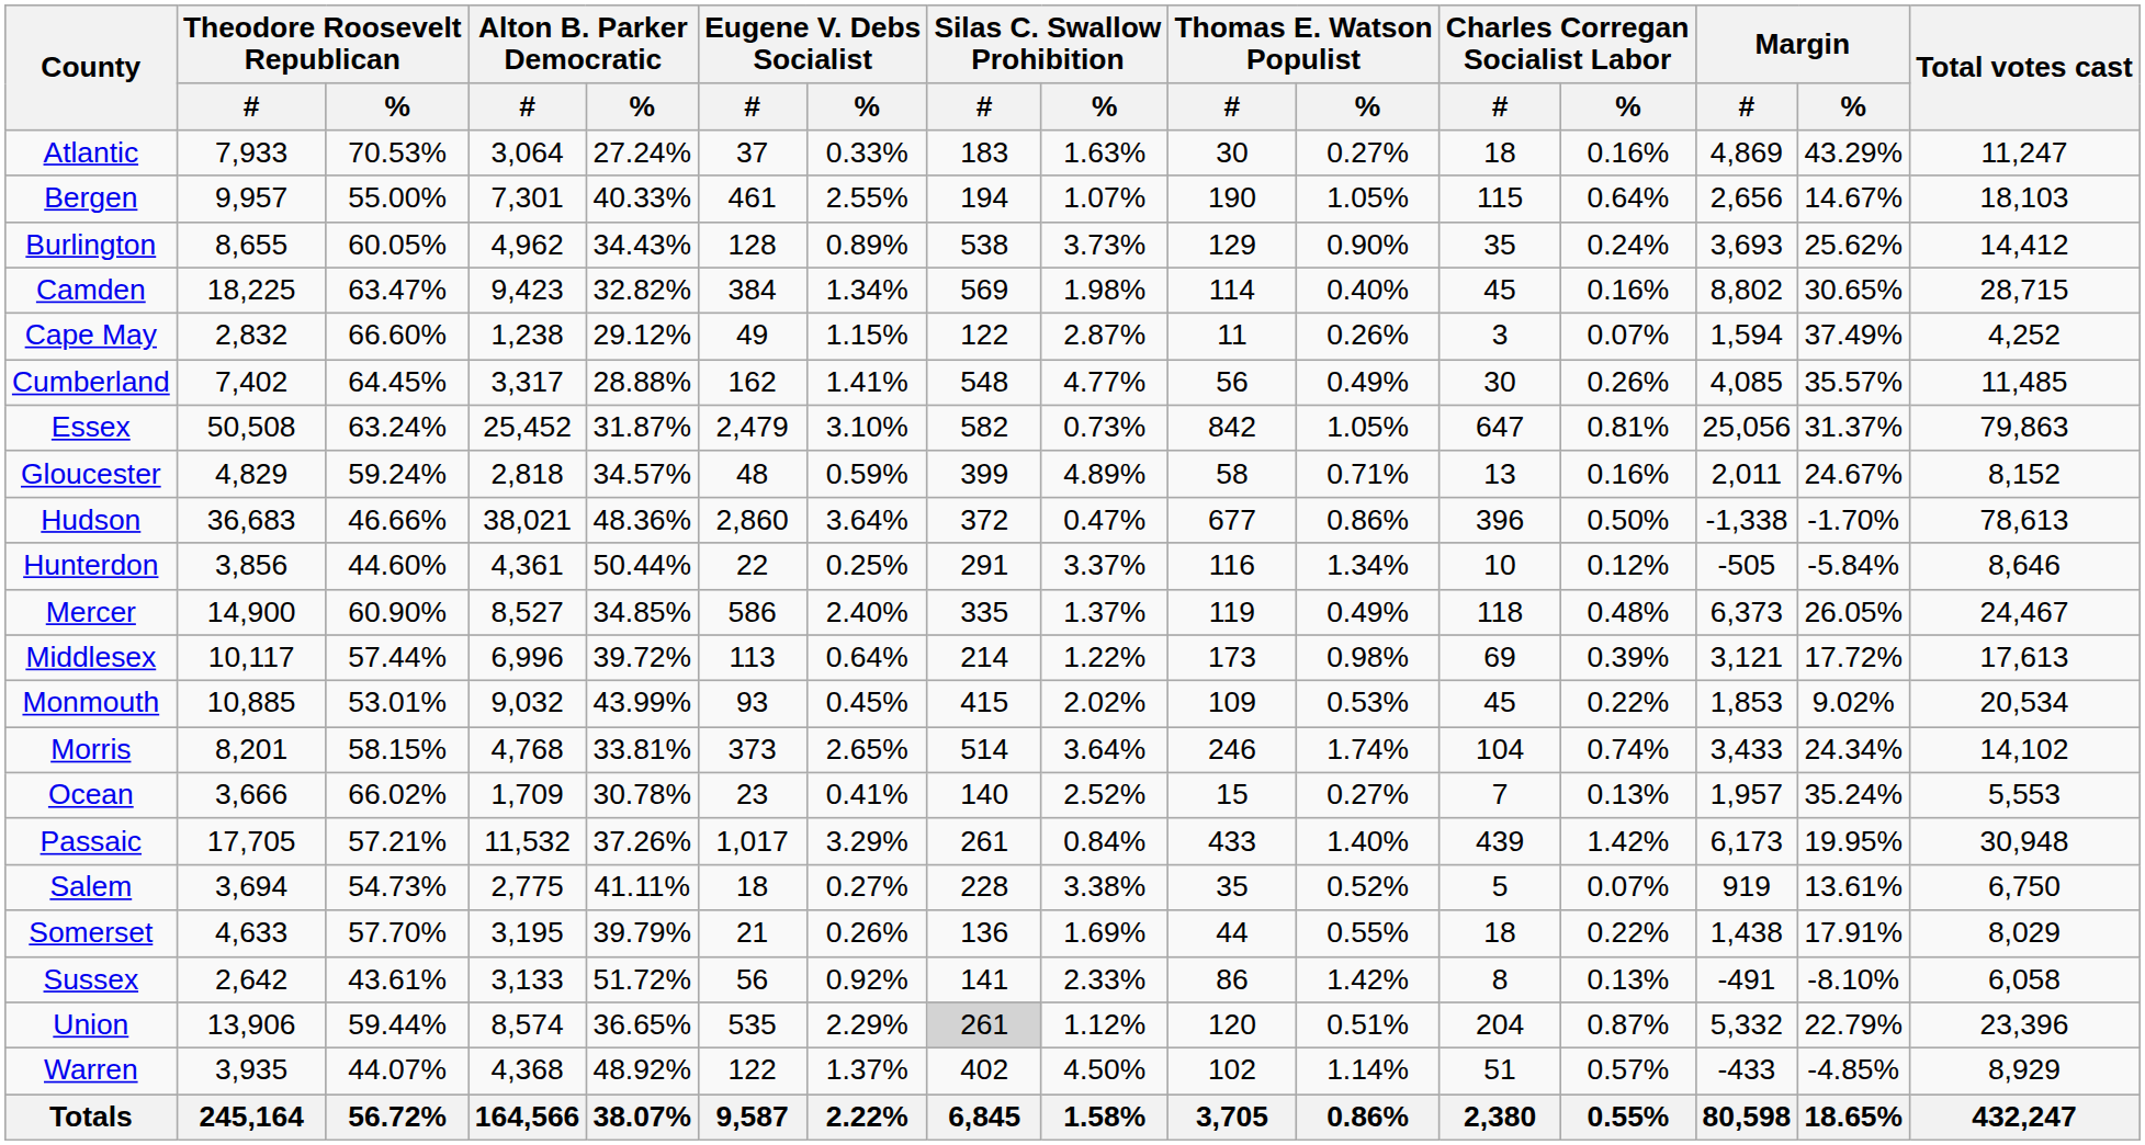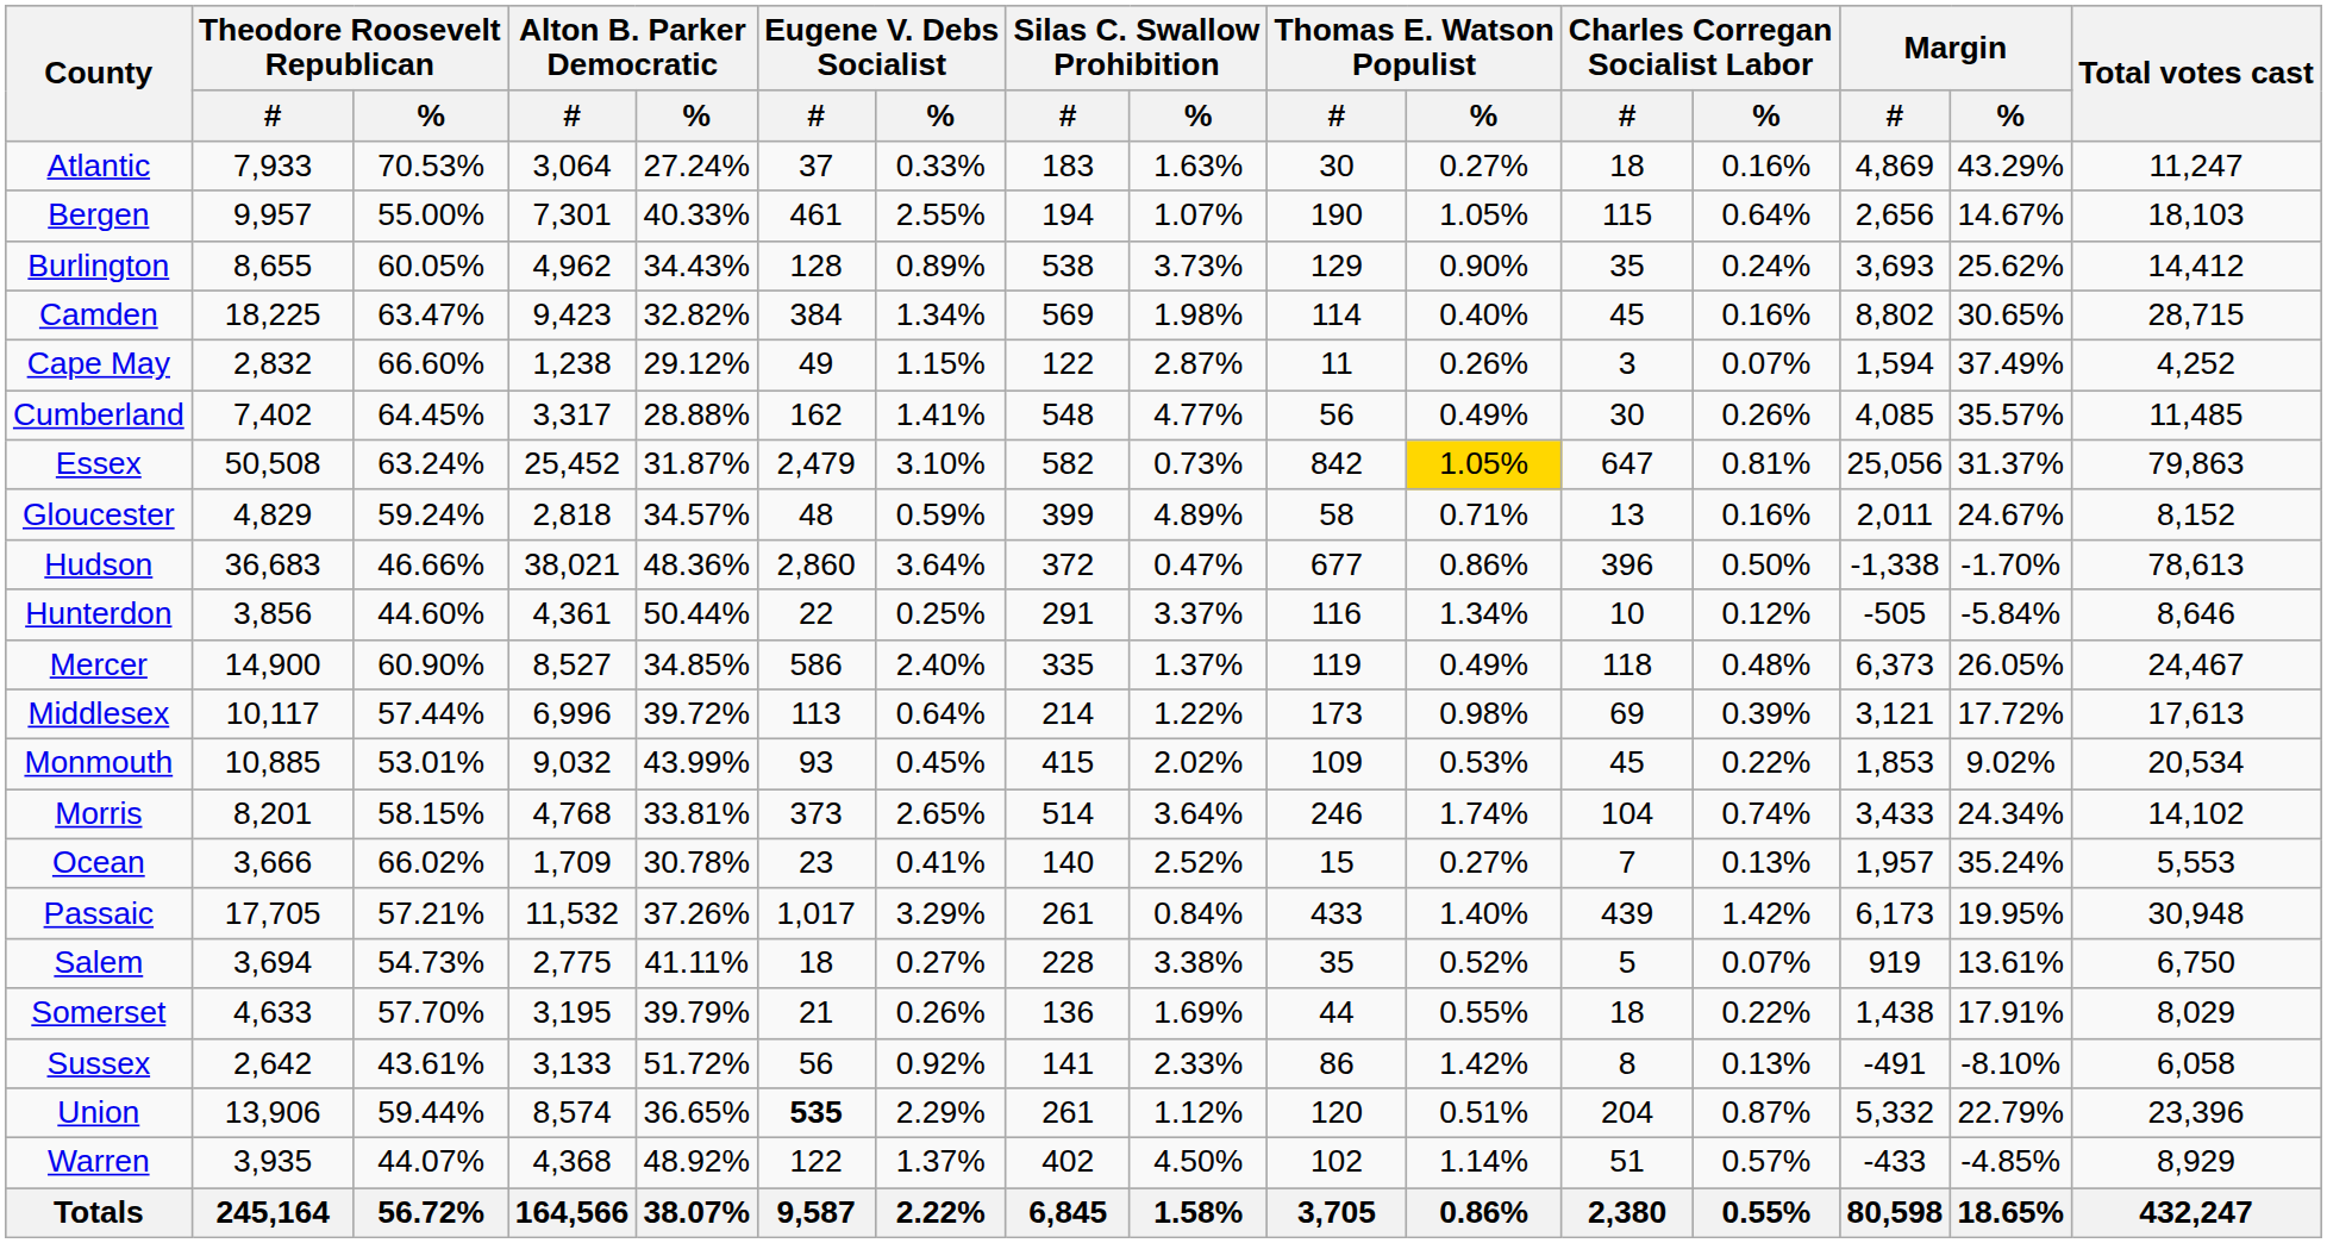Essex | Thomas E. Watson Populist / %: no background -> gold background
Union | Eugene V. Debs Socialist / #: normal -> bold
Union | Silas C. Swallow Prohibition / #: lightgrey background -> no background
